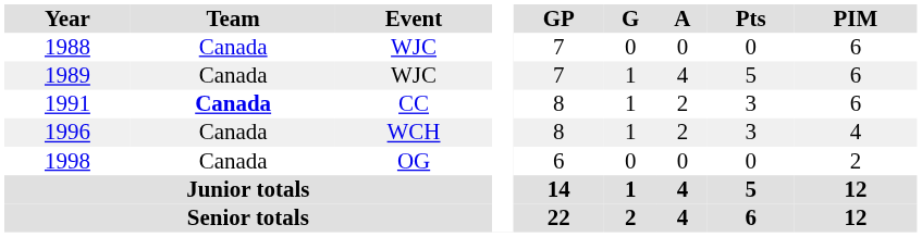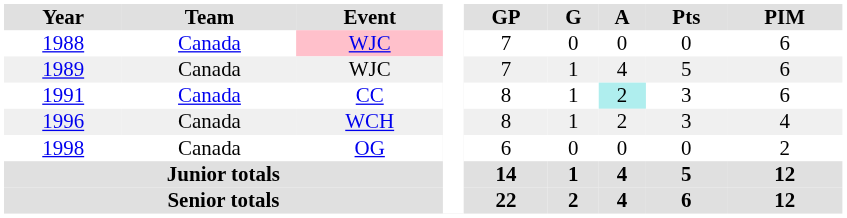1988 | Event: no background -> pink background
1991 | Team: bold -> normal
1991 | A: no background -> paleturquoise background
